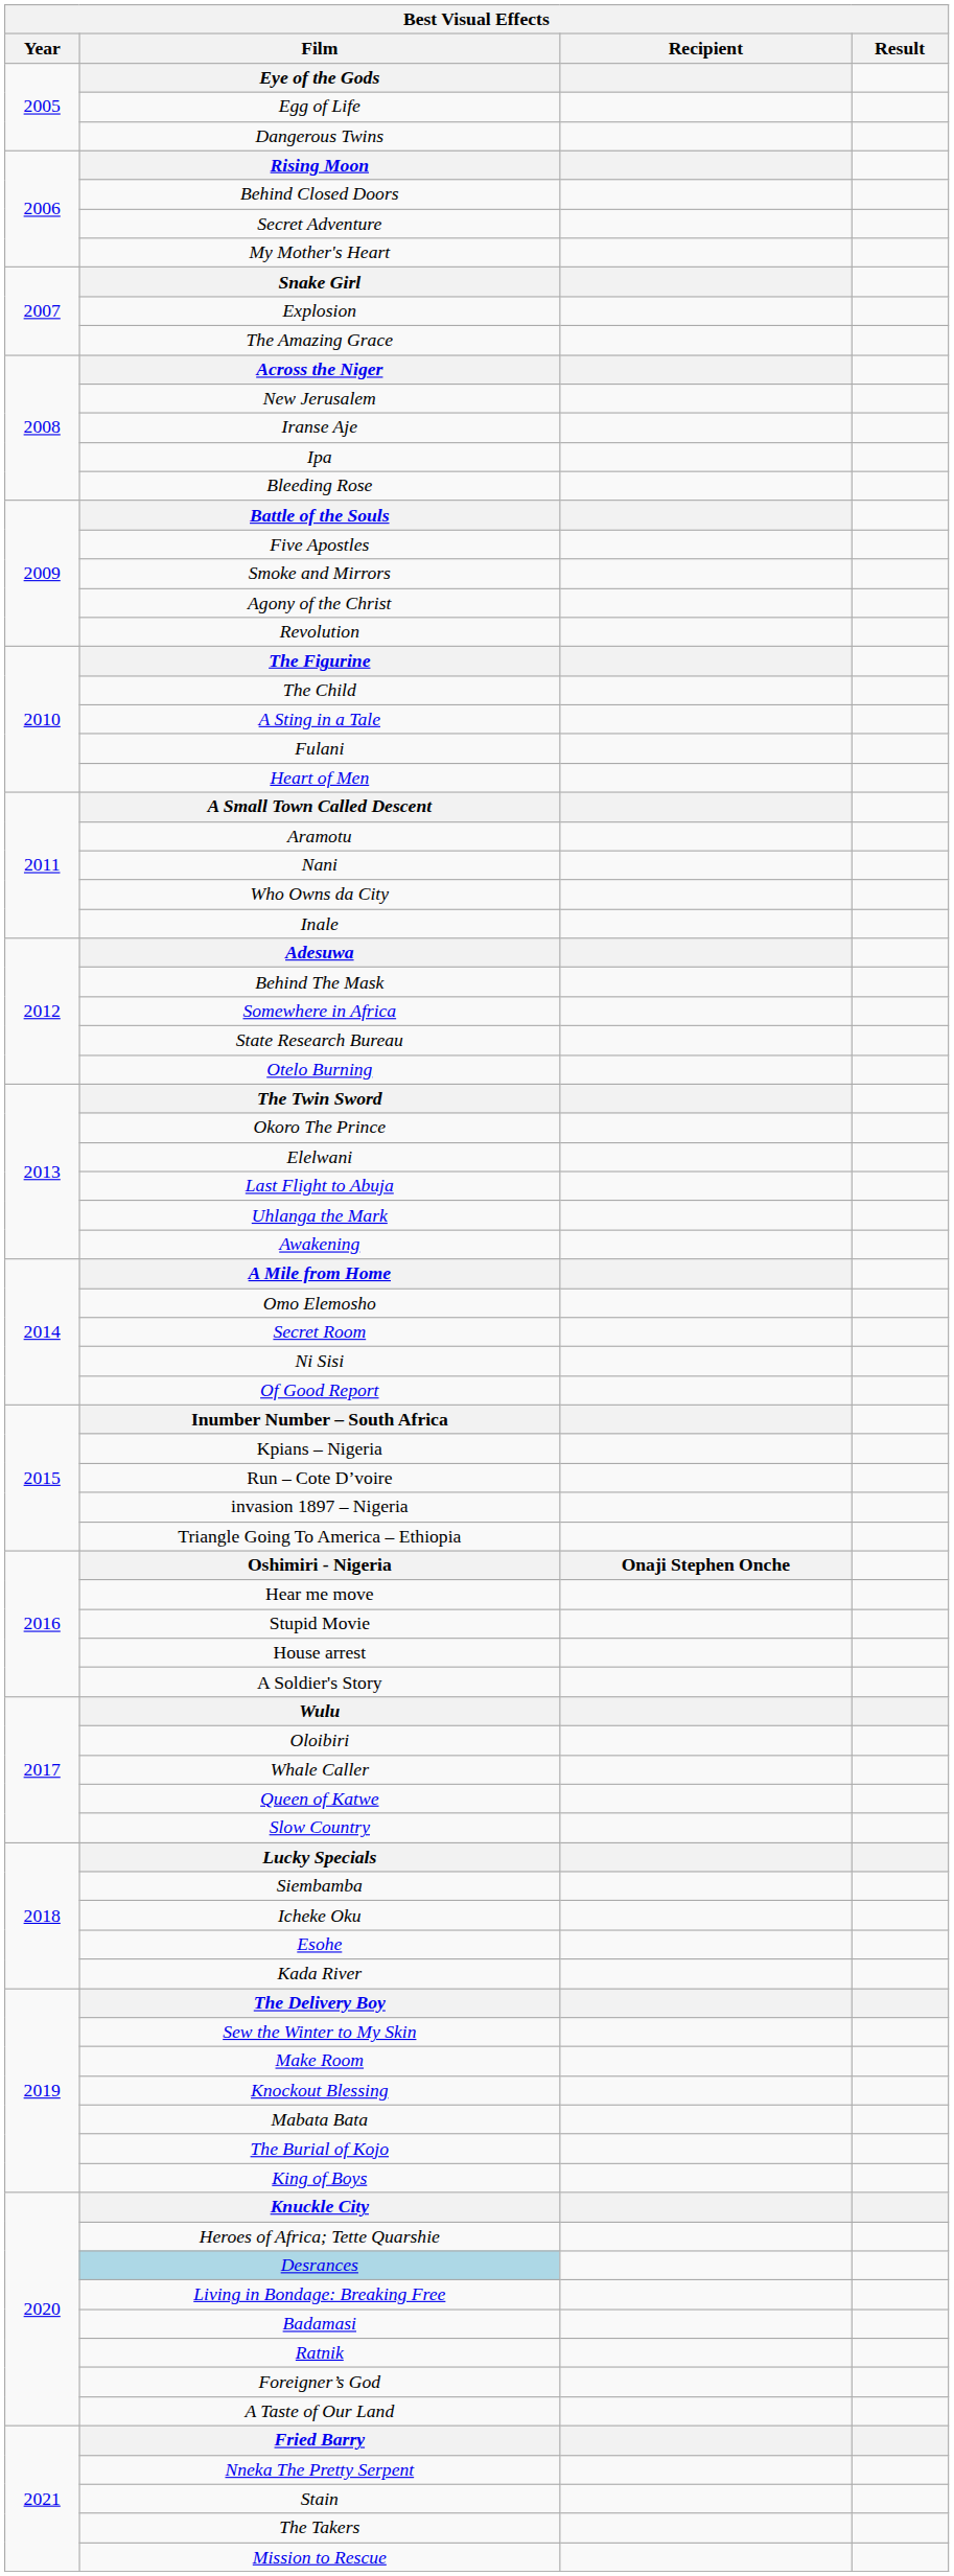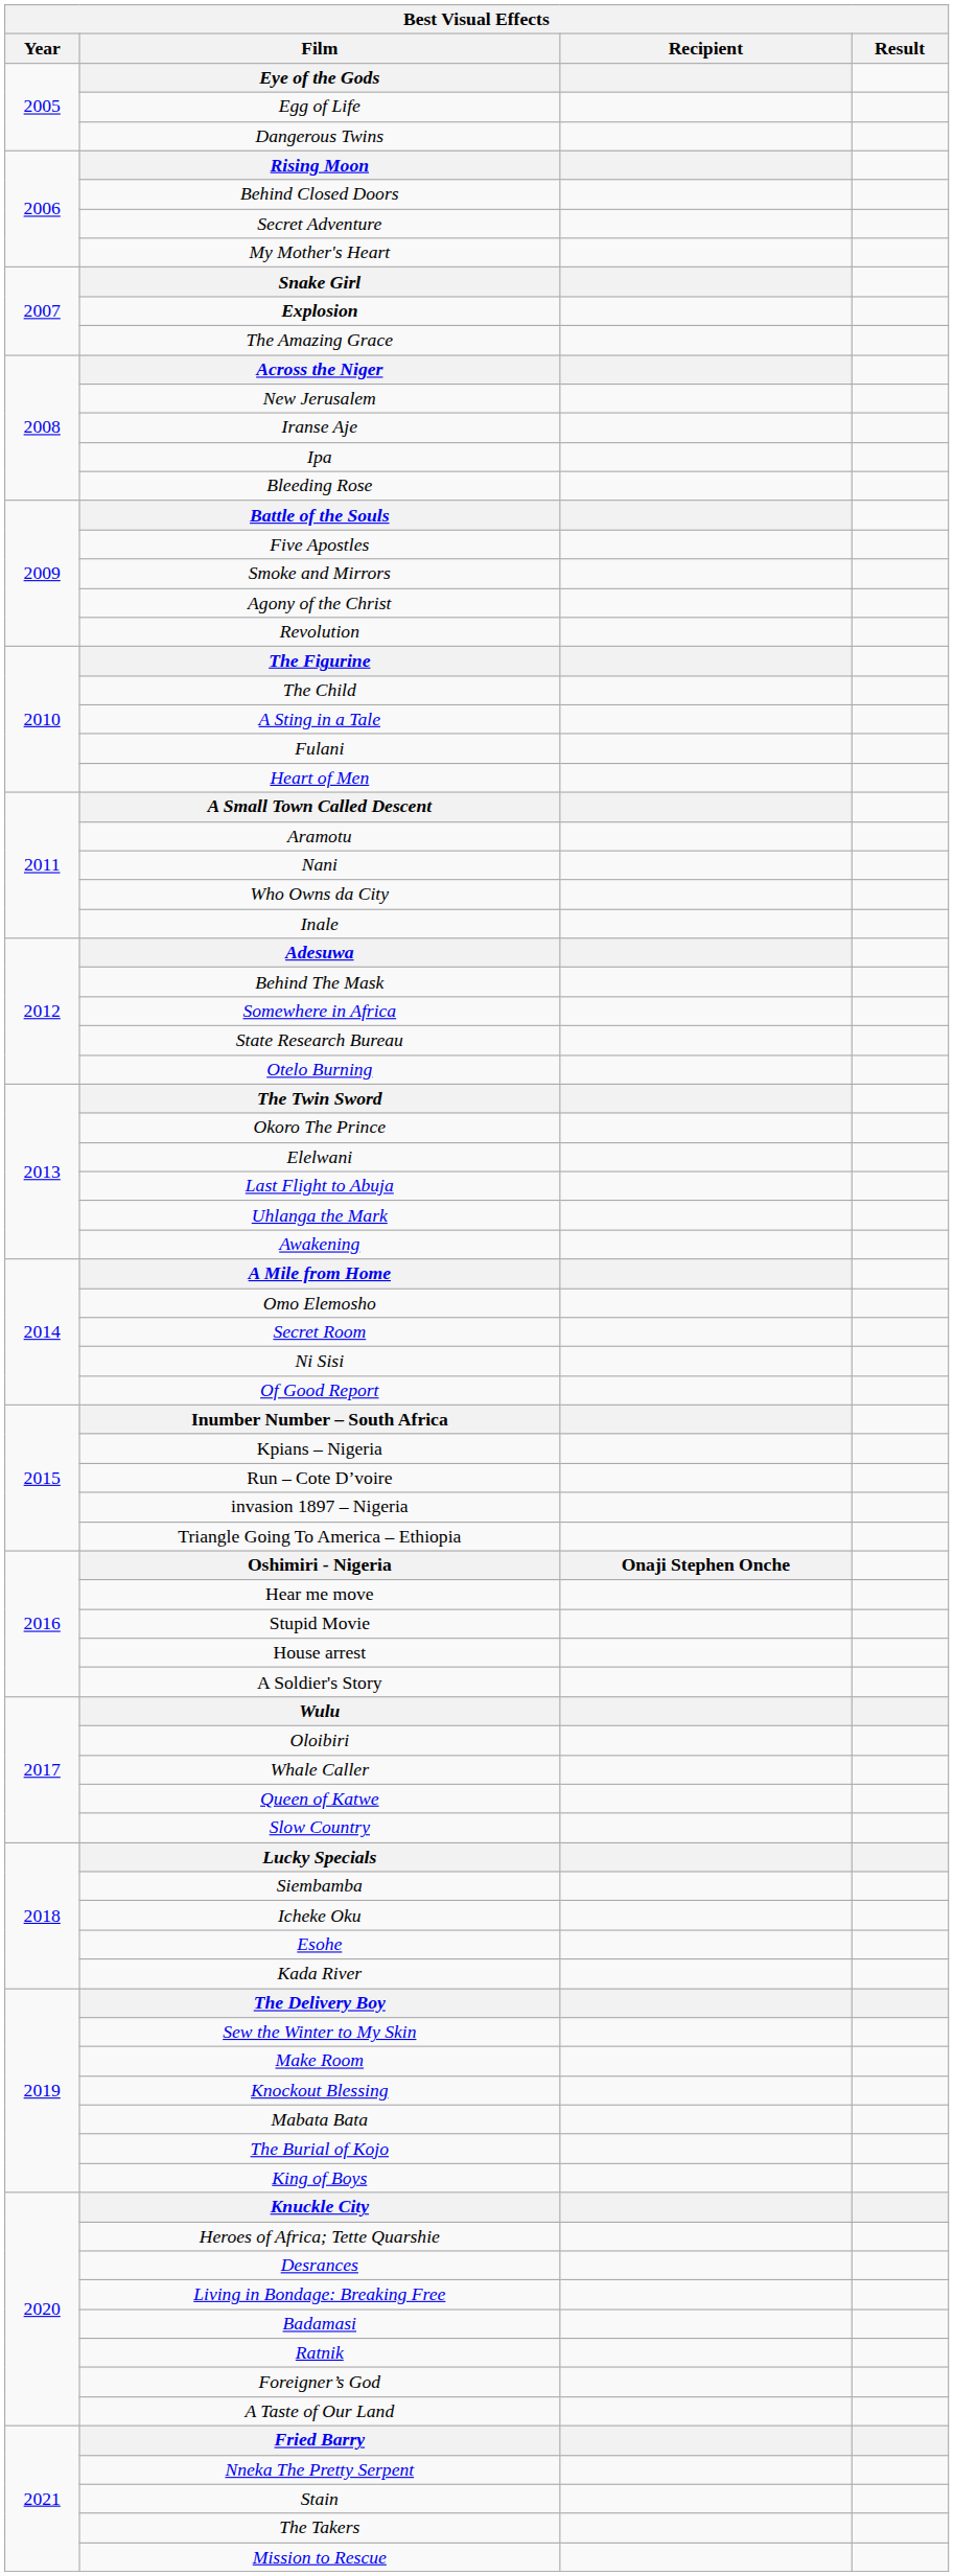Explosion | Film: normal -> bold
Desrances | Film: lightblue background -> no background
